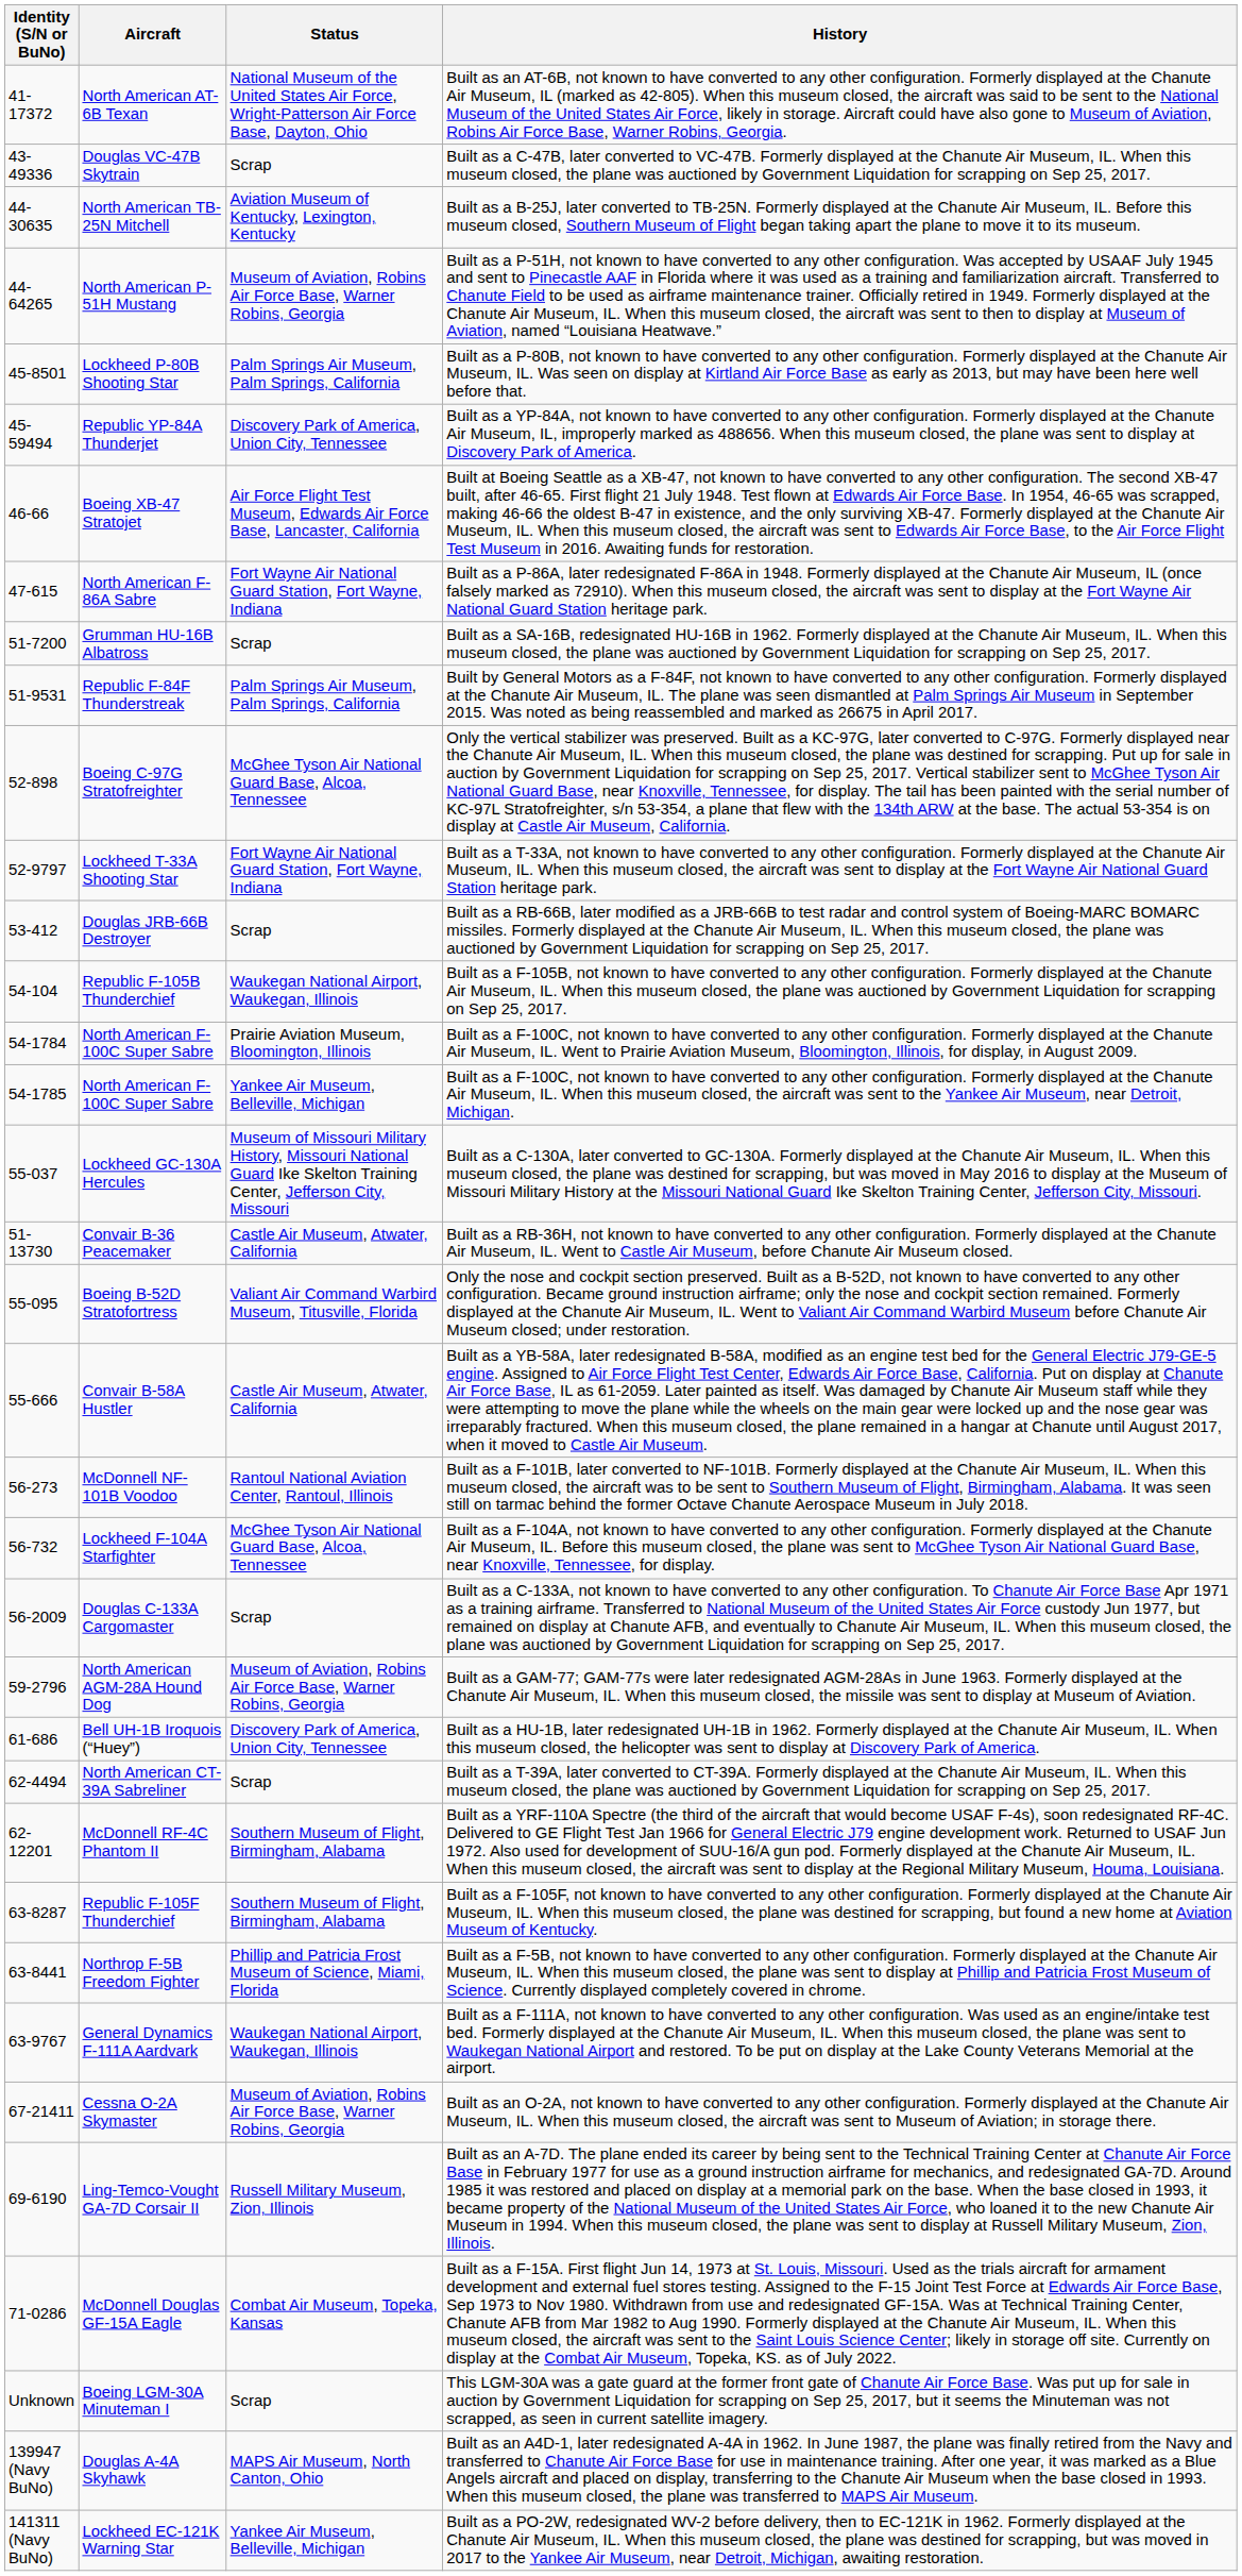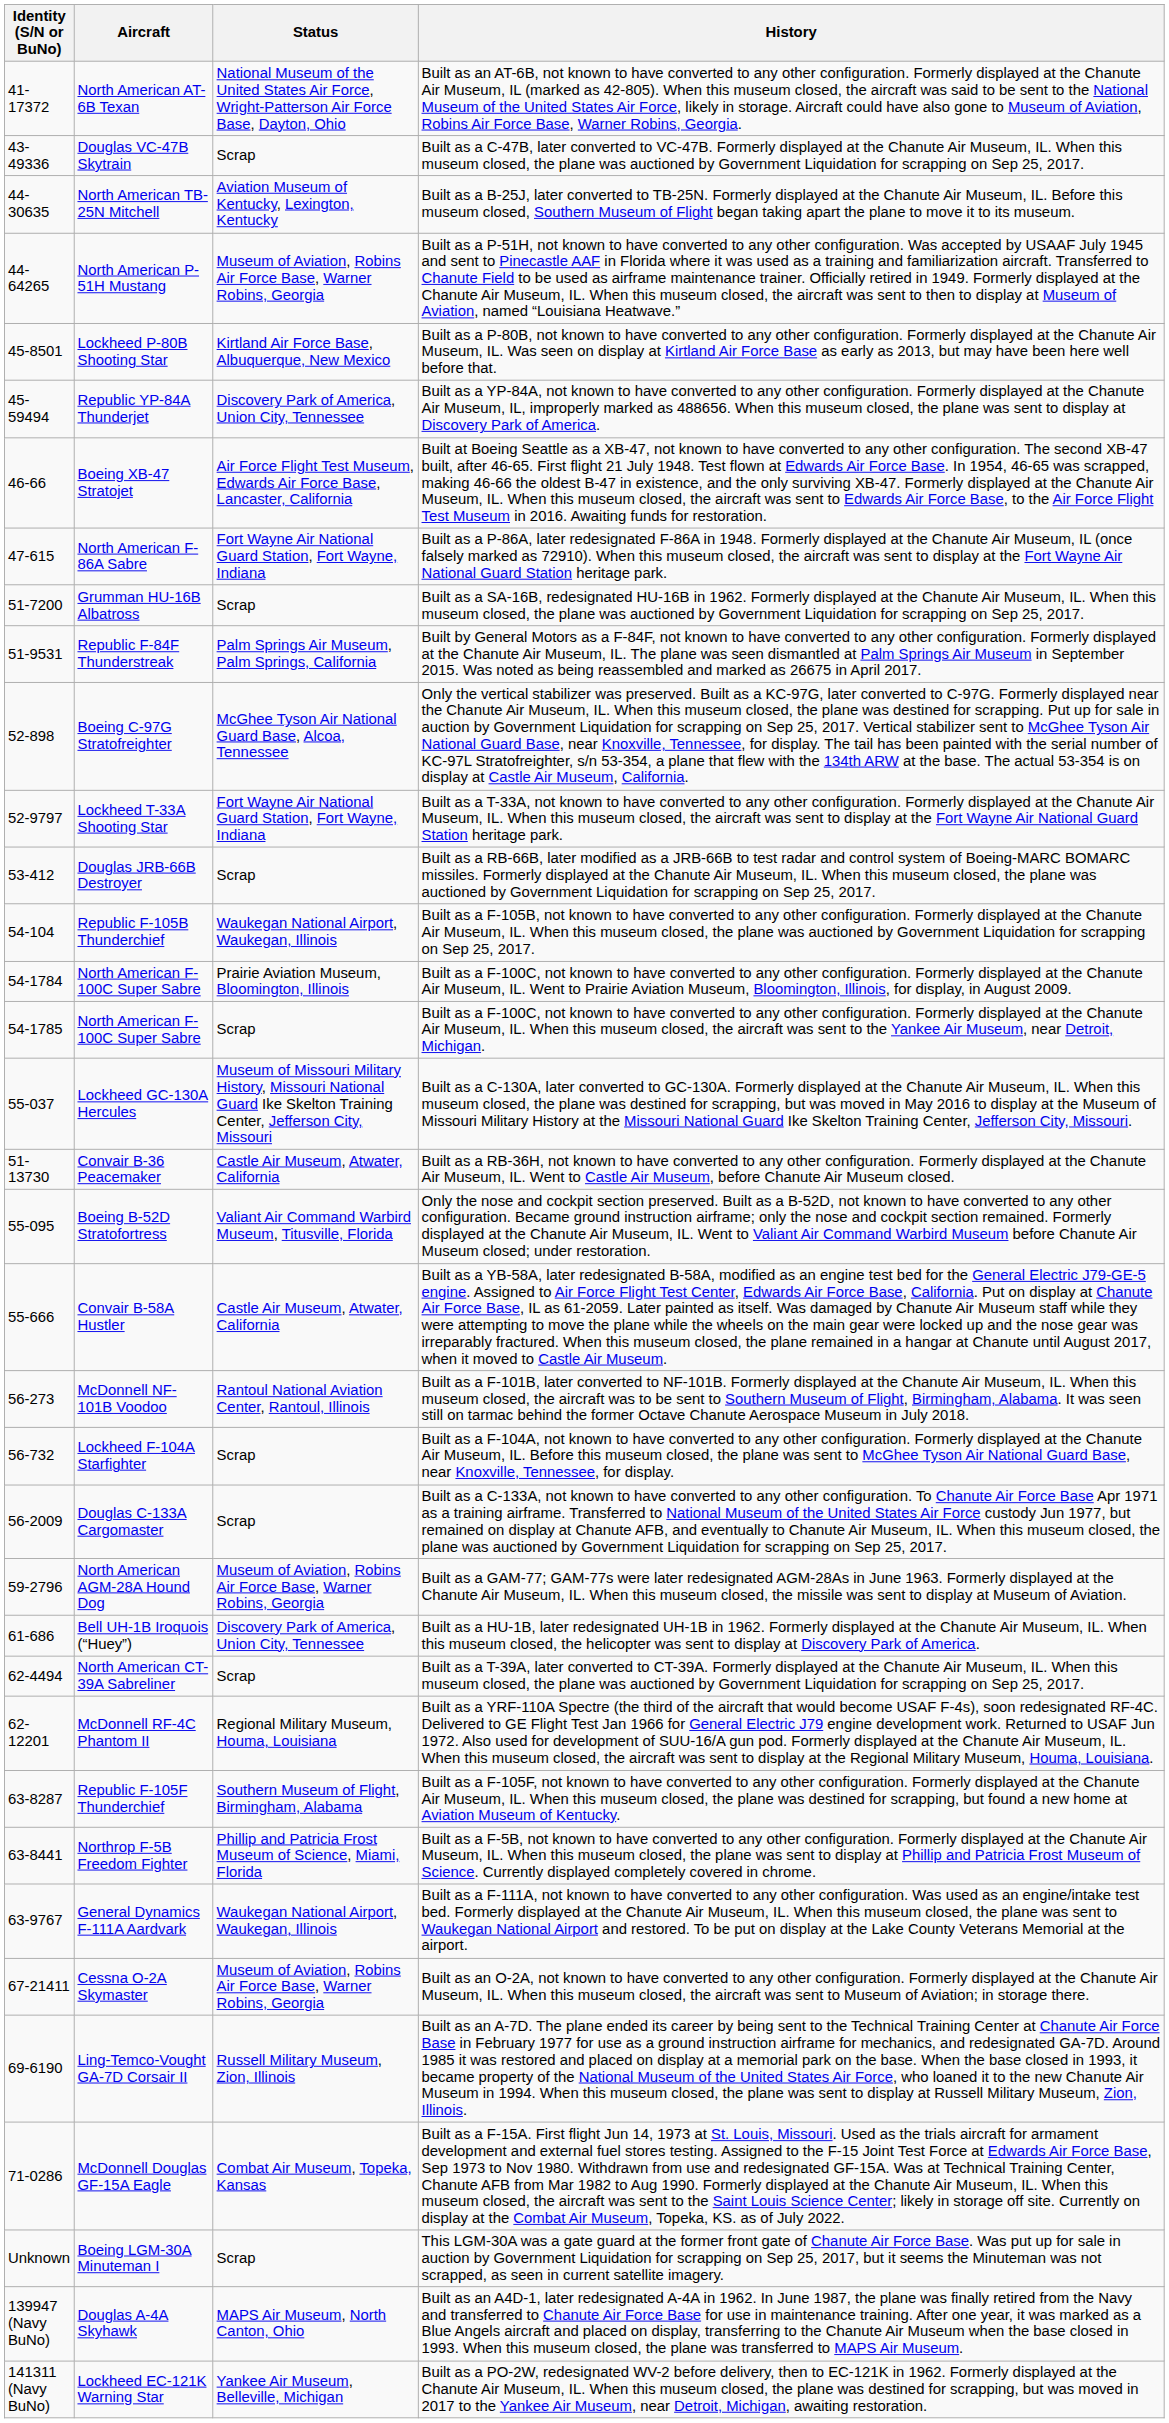row 6 | Status: Palm Springs Air Museum, Palm Springs, California -> Kirtland Air Force Base, Albuquerque, New Mexico
row 17 | Status: Yankee Air Museum, Belleville, Michigan -> Scrap
row 23 | Status: McGhee Tyson Air National Guard Base, Alcoa, Tennessee -> Scrap
row 28 | Status: Southern Museum of Flight, Birmingham, Alabama -> Regional Military Museum, Houma, Louisiana
